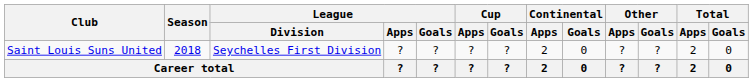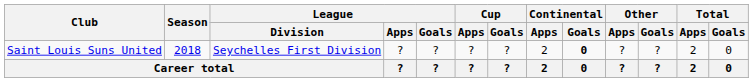Saint Louis Suns United | Continental / Goals: normal -> bold
